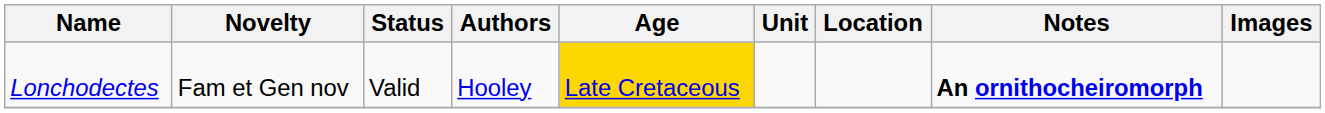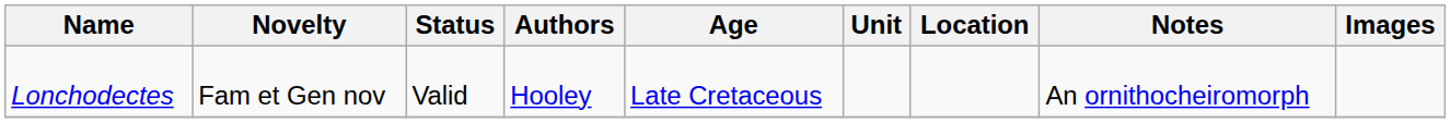Lonchodectes | Age: gold background -> no background
Lonchodectes | Notes: bold -> normal
